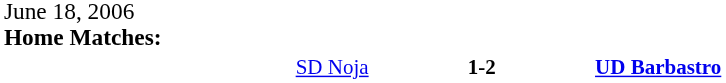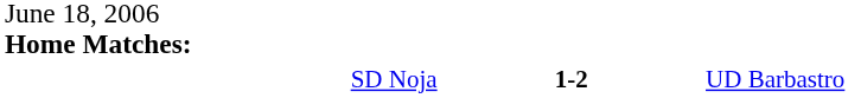SD Noja | column 3: bold -> normal
